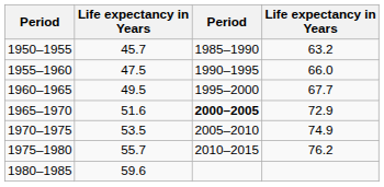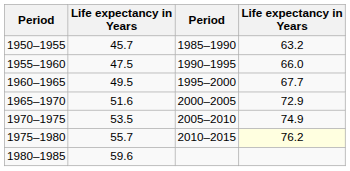1965–1970 | column 3: bold -> normal
1975–1980 | column 4: no background -> lightyellow background
